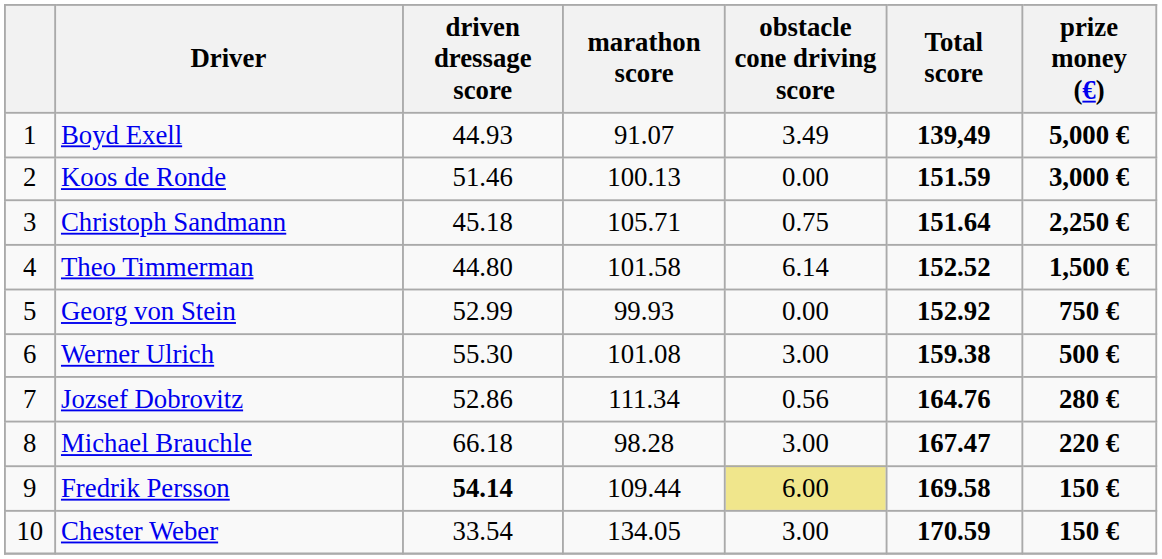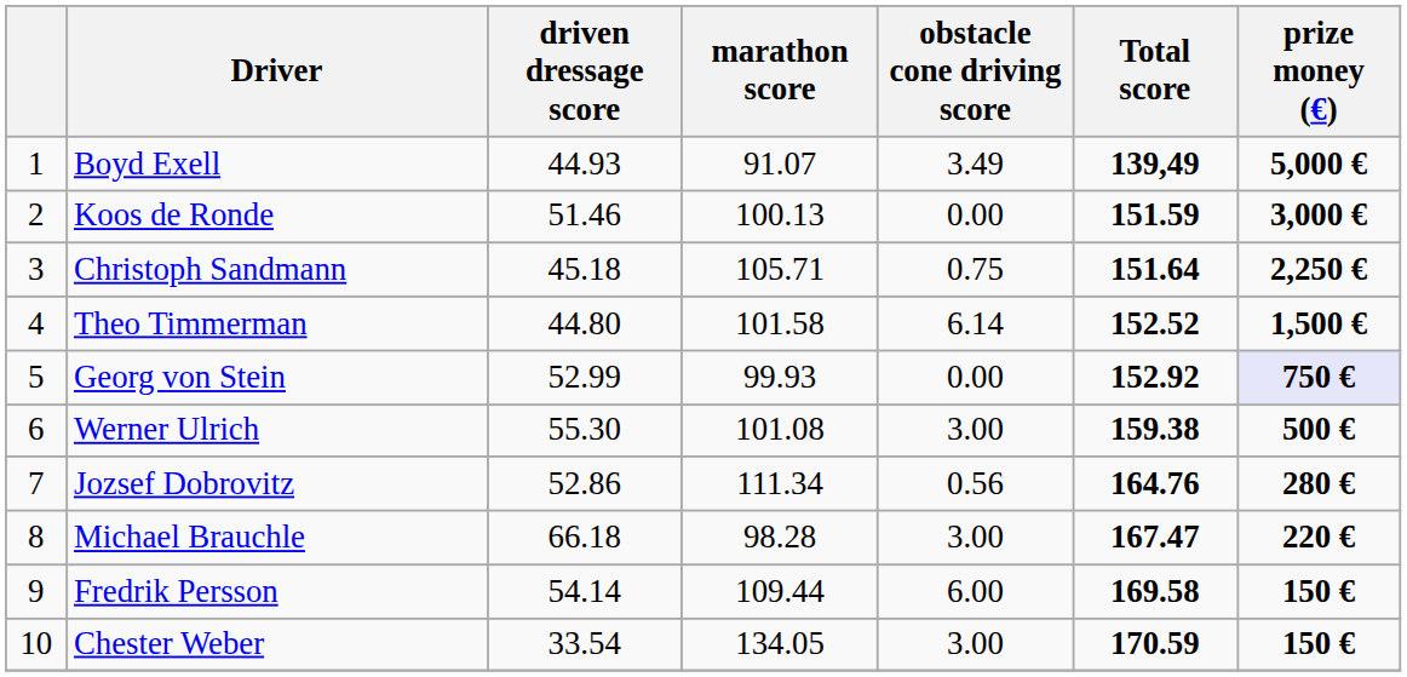Georg von Stein | prize money (€): no background -> lavender background
Fredrik Persson | driven dressage score: bold -> normal
Fredrik Persson | obstacle cone driving score: khaki background -> no background
